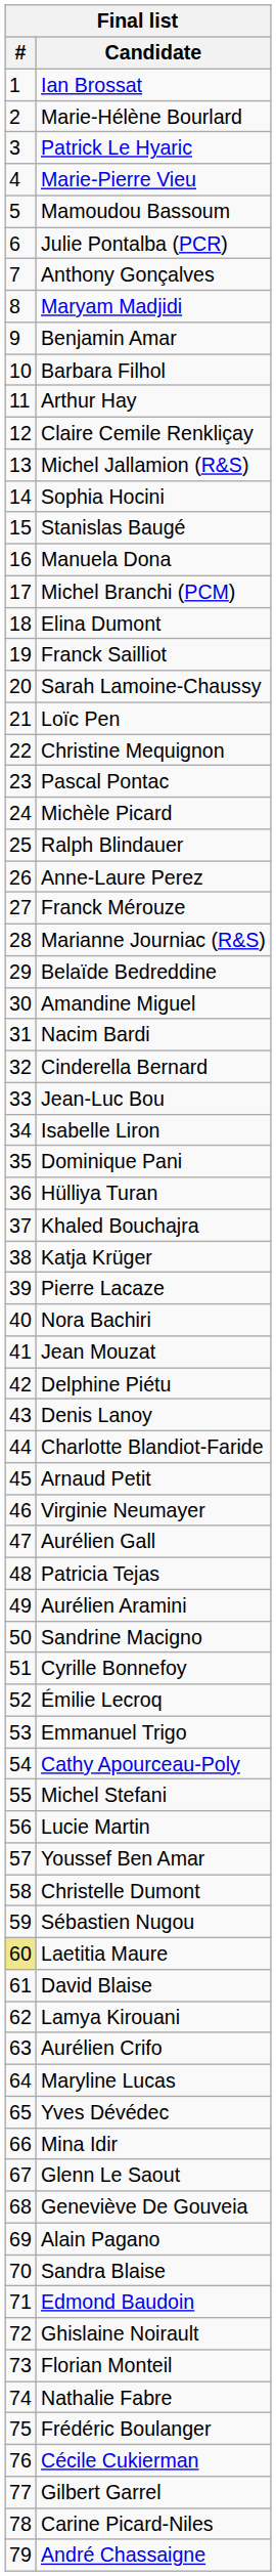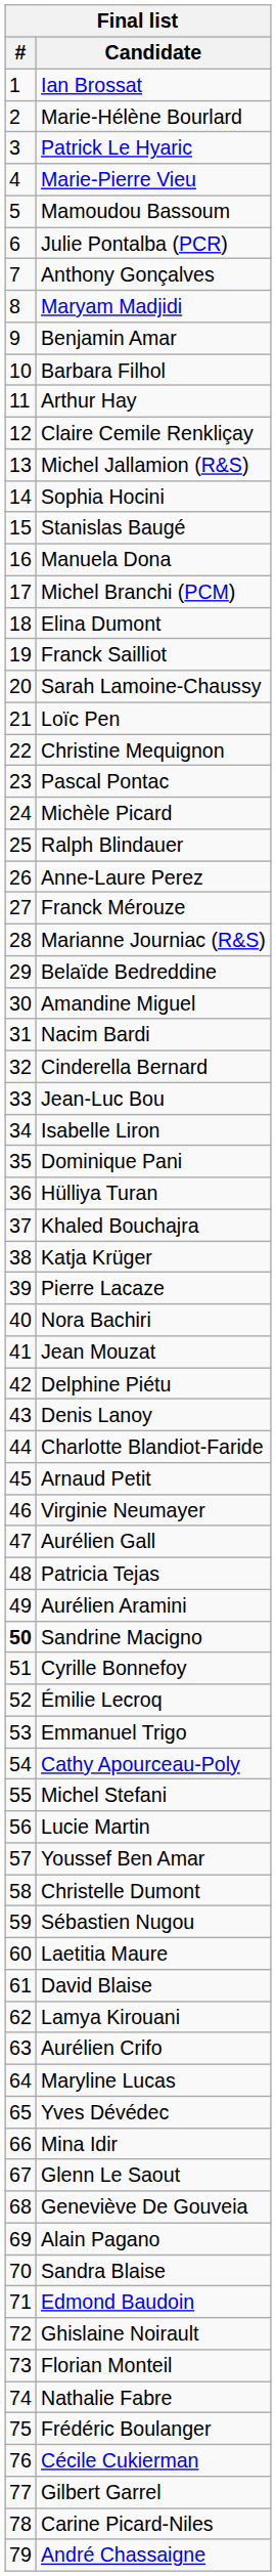Sandrine Macigno | #: normal -> bold
Laetitia Maure | #: khaki background -> no background
